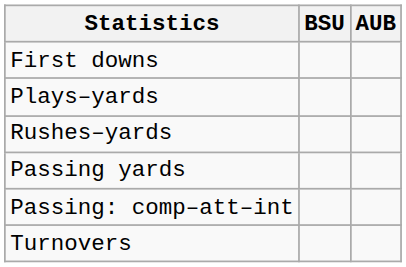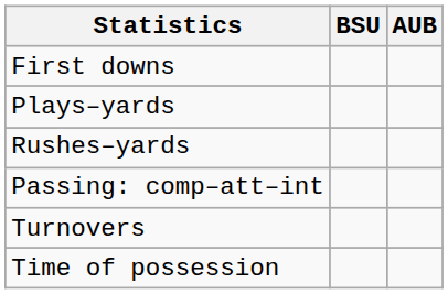- row: Passing yards
+ row: Time of possession
